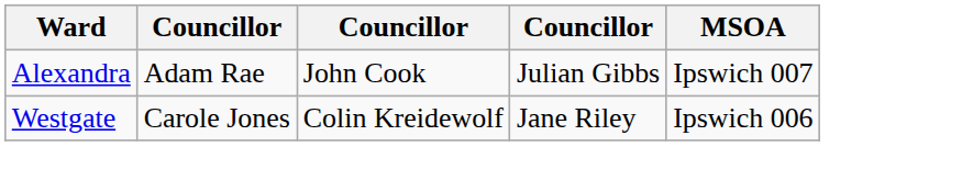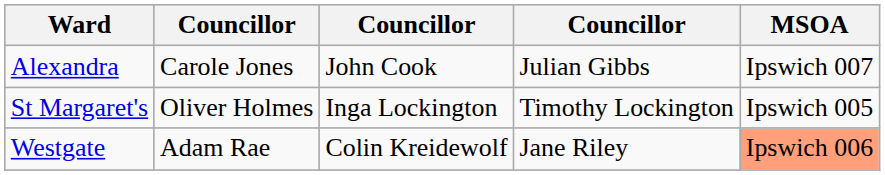Alexandra | column 2: Adam Rae -> Carole Jones
+ row: St Margaret's | Oliver Holmes | Inga Lockington | Timothy Lockington | Ipswich 005
Westgate | column 2: Carole Jones -> Adam Rae
Westgate | MSOA: no background -> lightsalmon background
